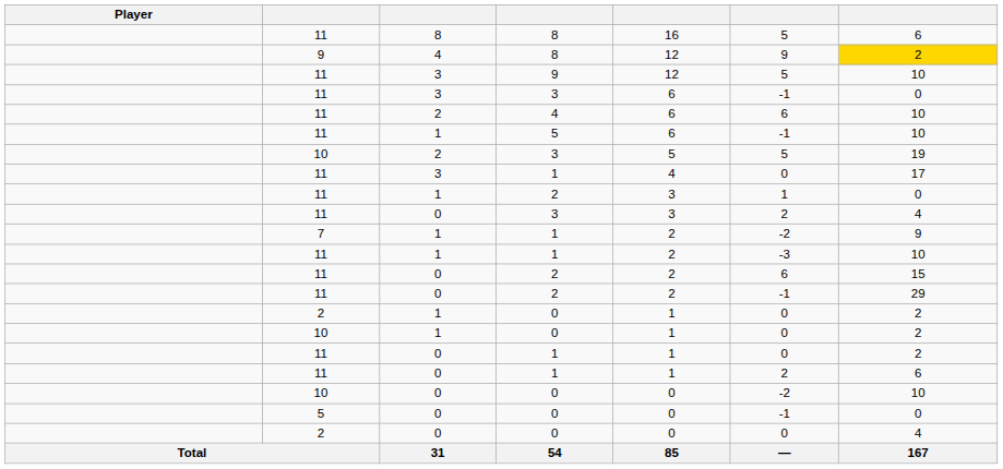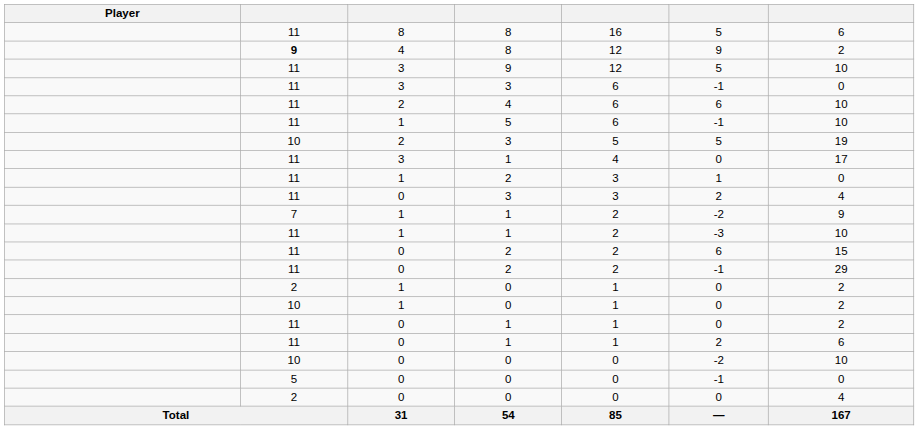4 / 8 | column 2: normal -> bold
4 / 8 | column 7: gold background -> no background
